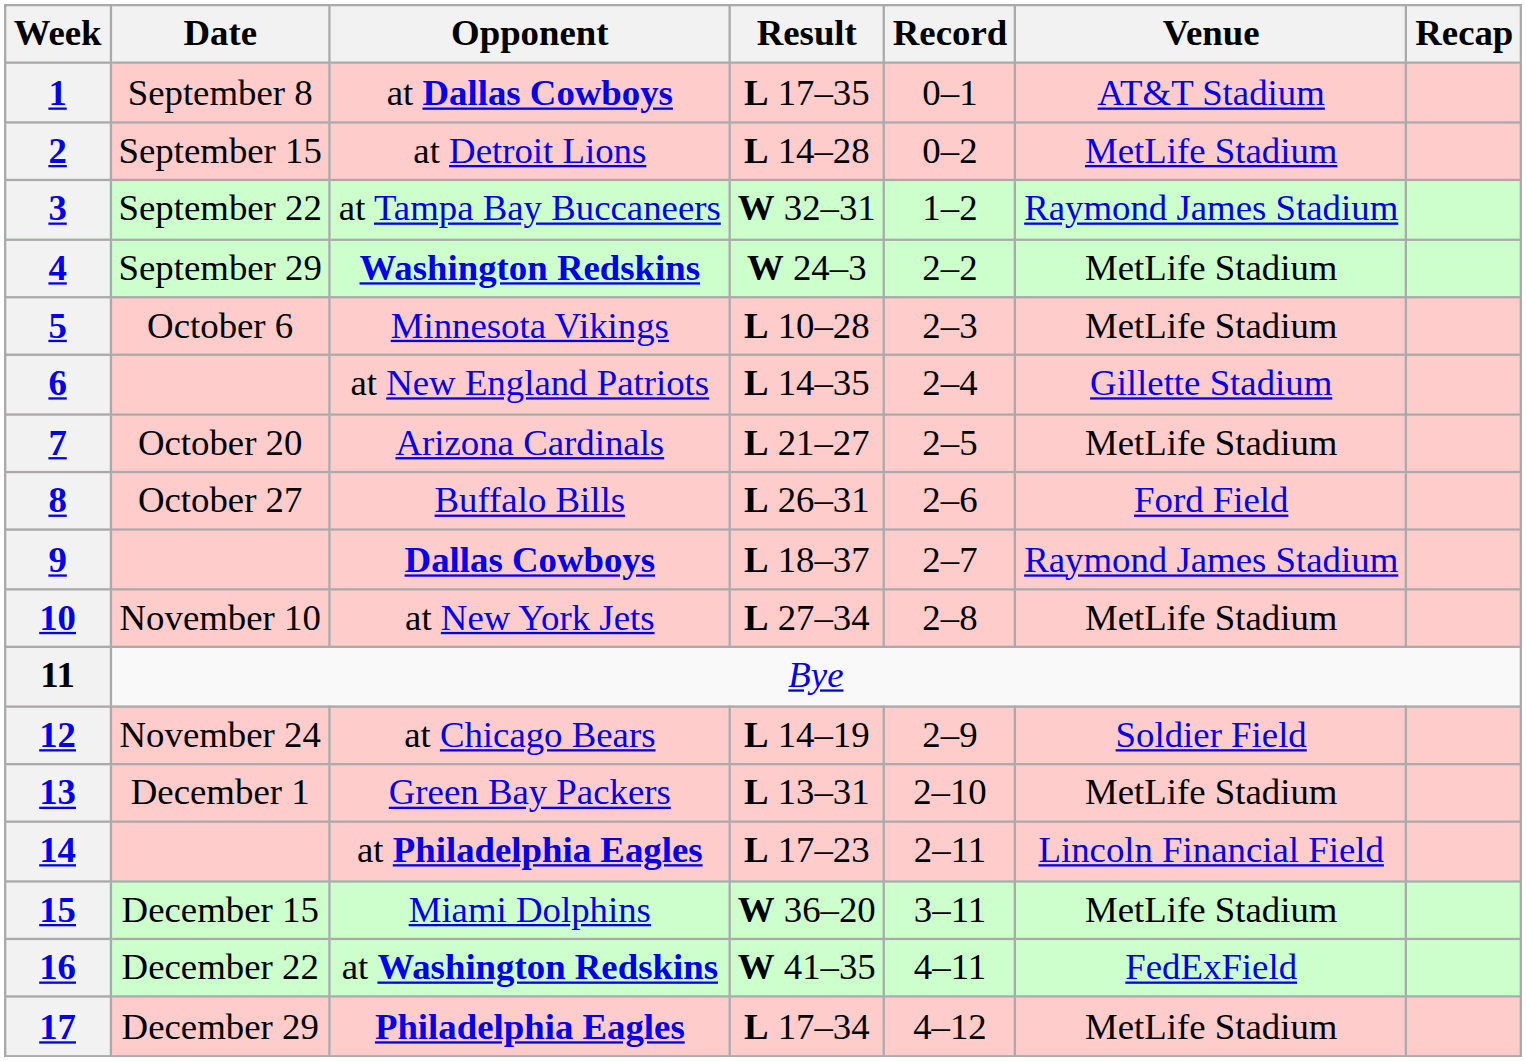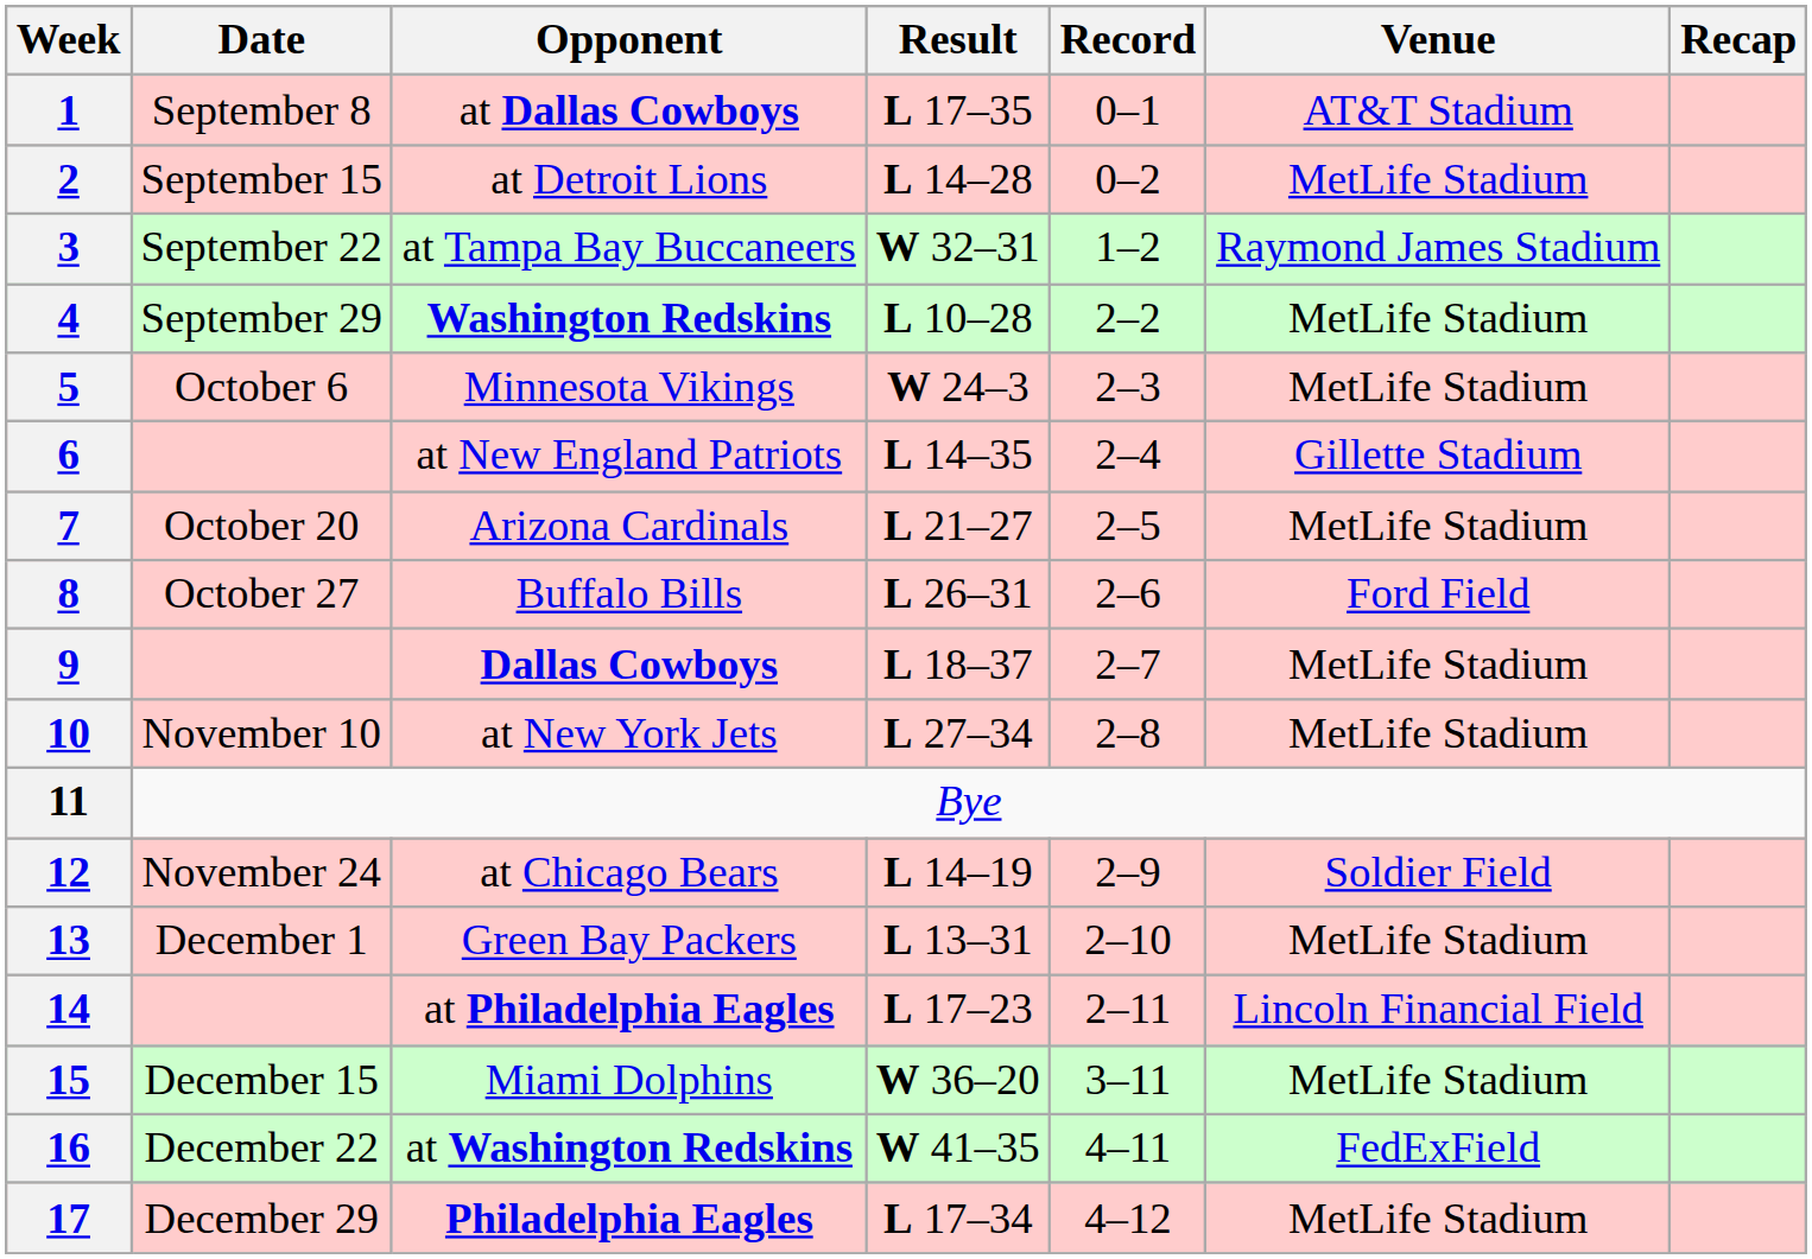4 | Result: W 24–3 -> L 10–28
5 | Result: L 10–28 -> W 24–3
9 | Venue: Raymond James Stadium -> MetLife Stadium
